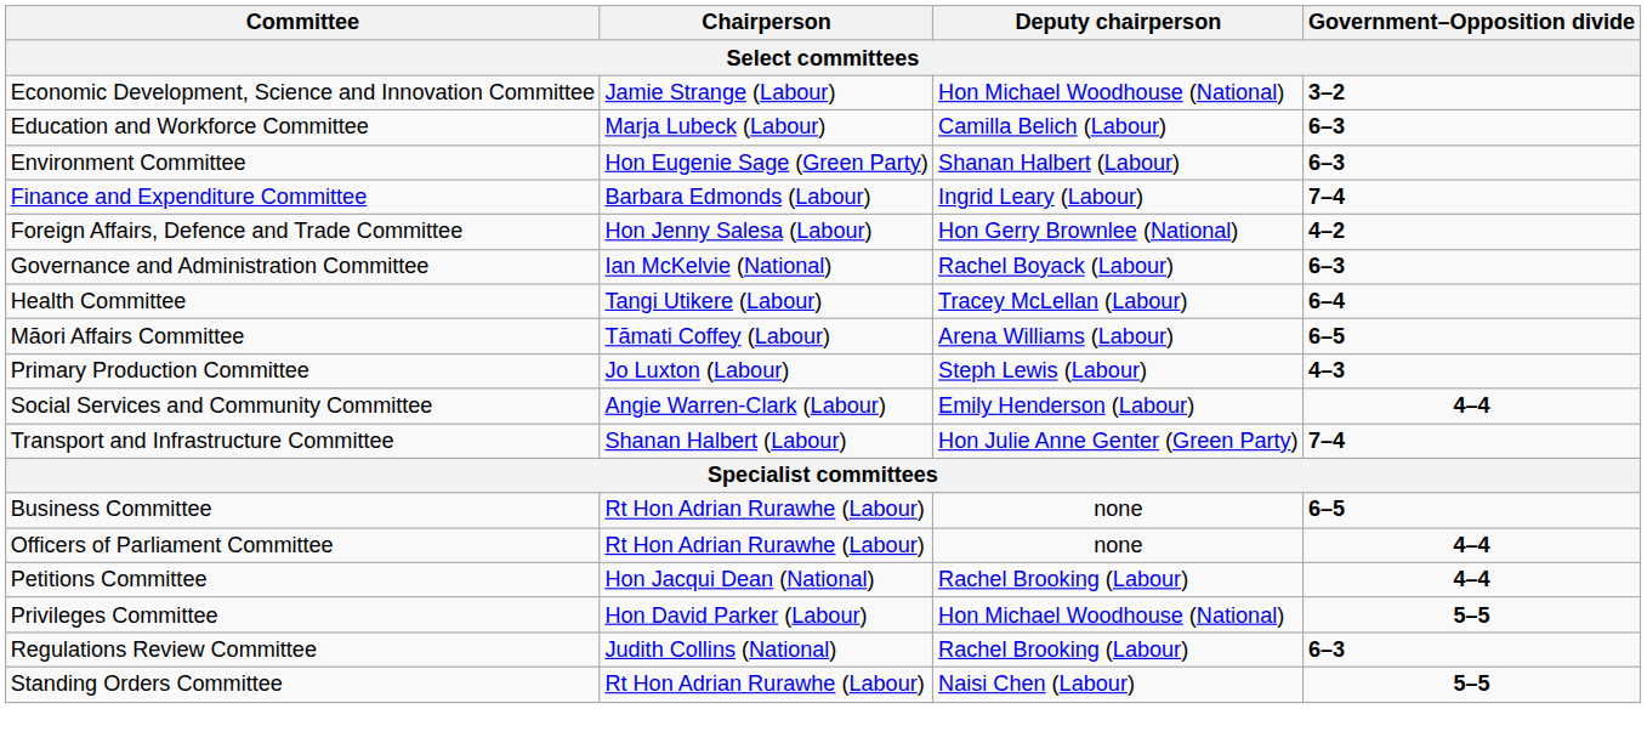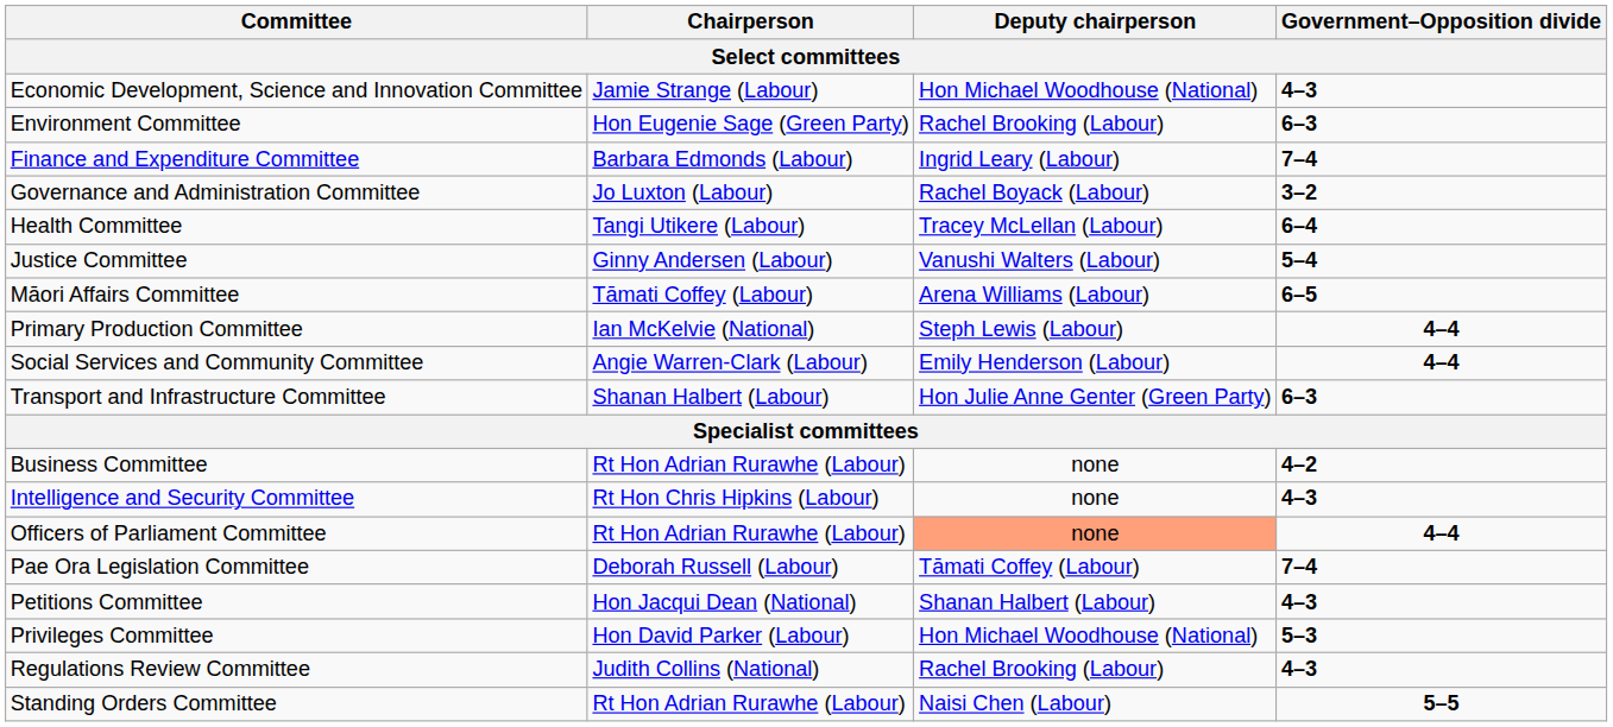Economic Development, Science and Innovation Committee | Government–Opposition divide: 3–2 -> 4–3
- row: Education and Workforce Committee | Marja Lubeck (Labour) | Camilla Belich (Labour) | 6–3
Environment Committee | Deputy chairperson: Shanan Halbert (Labour) -> Rachel Brooking (Labour)
- row: Foreign Affairs, Defence and Trade Committee | Hon Jenny Salesa (Labour) | Hon Gerry Brownlee (National) | 4–2
Governance and Administration Committee | Chairperson: Ian McKelvie (National) -> Jo Luxton (Labour)
Governance and Administration Committee | Government–Opposition divide: 6–3 -> 3–2
+ row: Justice Committee | Ginny Andersen (Labour) | Vanushi Walters (Labour) | 5–4
Primary Production Committee | Chairperson: Jo Luxton (Labour) -> Ian McKelvie (National)
Primary Production Committee | Government–Opposition divide: 4–3 -> 4–4
Transport and Infrastructure Committee | Government–Opposition divide: 7–4 -> 6–3
Business Committee | Government–Opposition divide: 6–5 -> 4–2
+ row: Intelligence and Security Committee | Rt Hon Chris Hipkins (Labour) | none | 4–3
Officers of Parliament Committee | Deputy chairperson: no background -> lightsalmon background
+ row: Pae Ora Legislation Committee | Deborah Russell (Labour) | Tāmati Coffey (Labour) | 7–4
Petitions Committee | Deputy chairperson: Rachel Brooking (Labour) -> Shanan Halbert (Labour)
Petitions Committee | Government–Opposition divide: 4–4 -> 4–3
Privileges Committee | Government–Opposition divide: 5–5 -> 5–3
Regulations Review Committee | Government–Opposition divide: 6–3 -> 4–3
